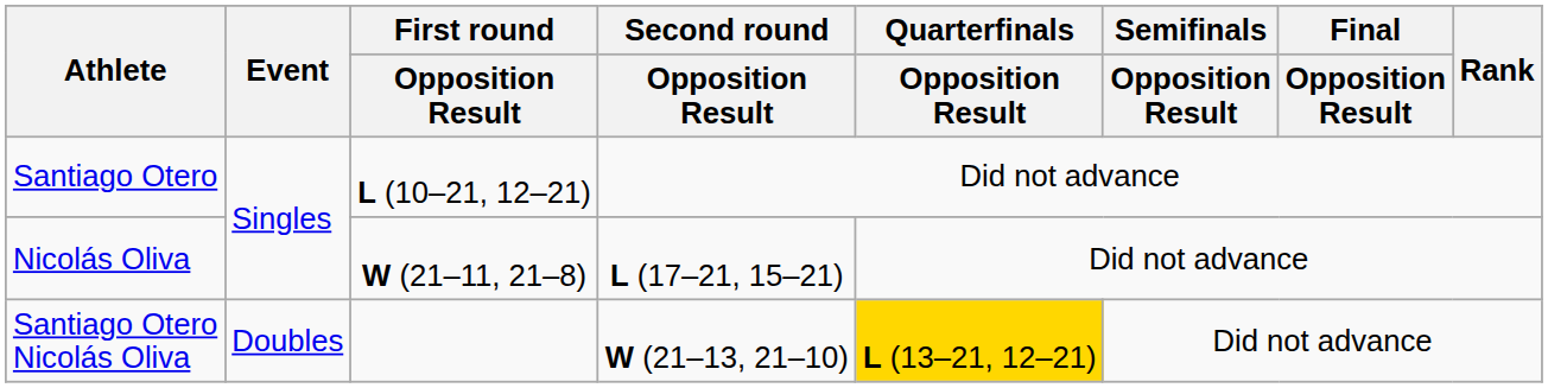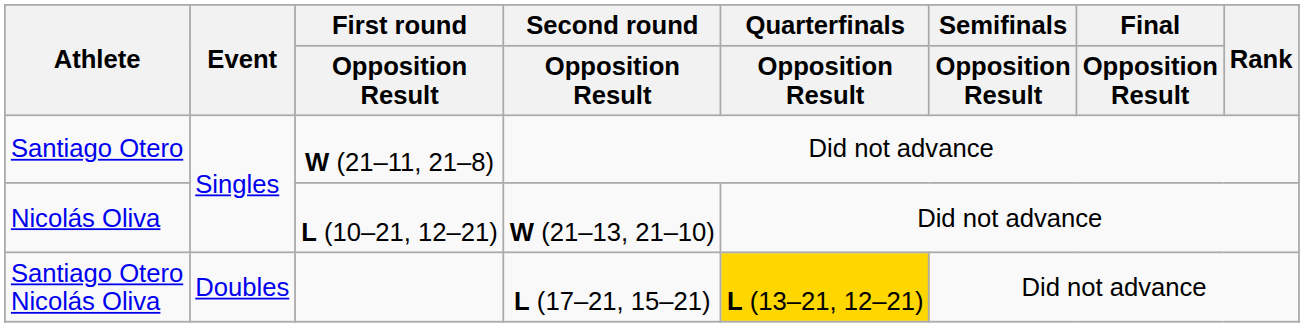Santiago Otero | First round / Opposition Result: L (10–21, 12–21) -> W (21–11, 21–8)
Nicolás Oliva | First round / Opposition Result: W (21–11, 21–8) -> L (10–21, 12–21)
Nicolás Oliva | Second round / Opposition Result: L (17–21, 15–21) -> W (21–13, 21–10)
Santiago Otero Nicolás Oliva | Second round / Opposition Result: W (21–13, 21–10) -> L (17–21, 15–21)
